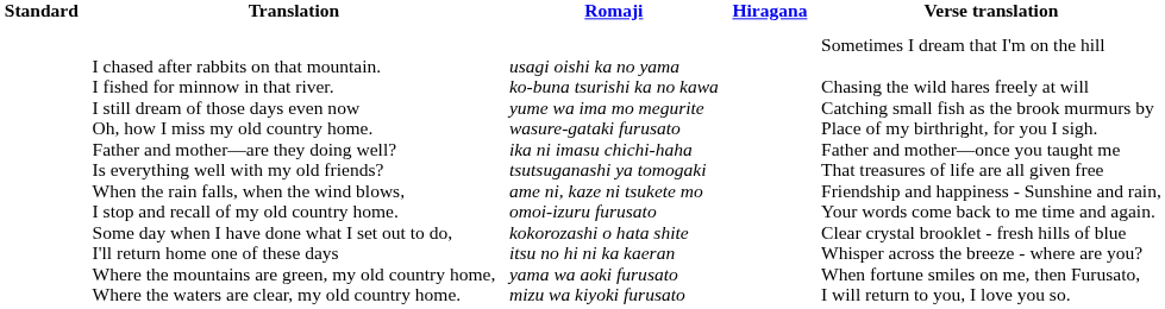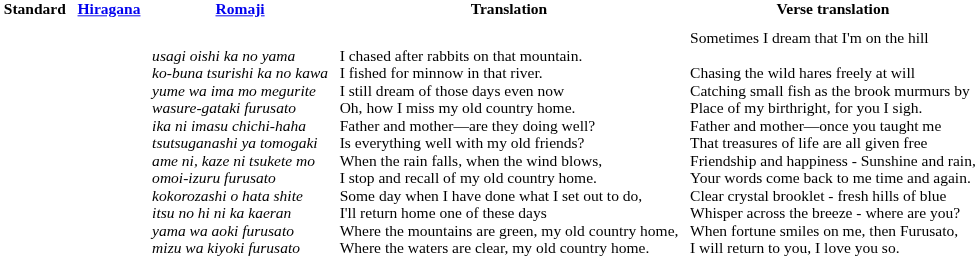columns swapped: Hiragana <-> Translation
